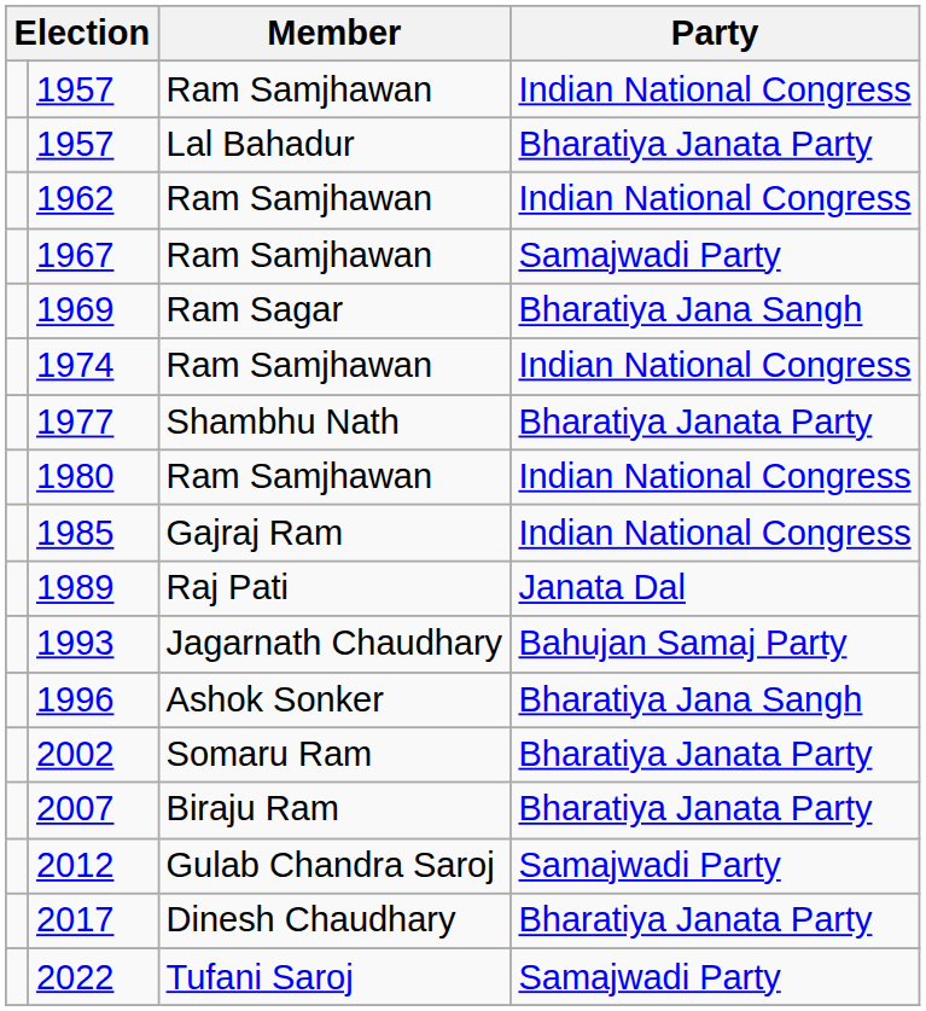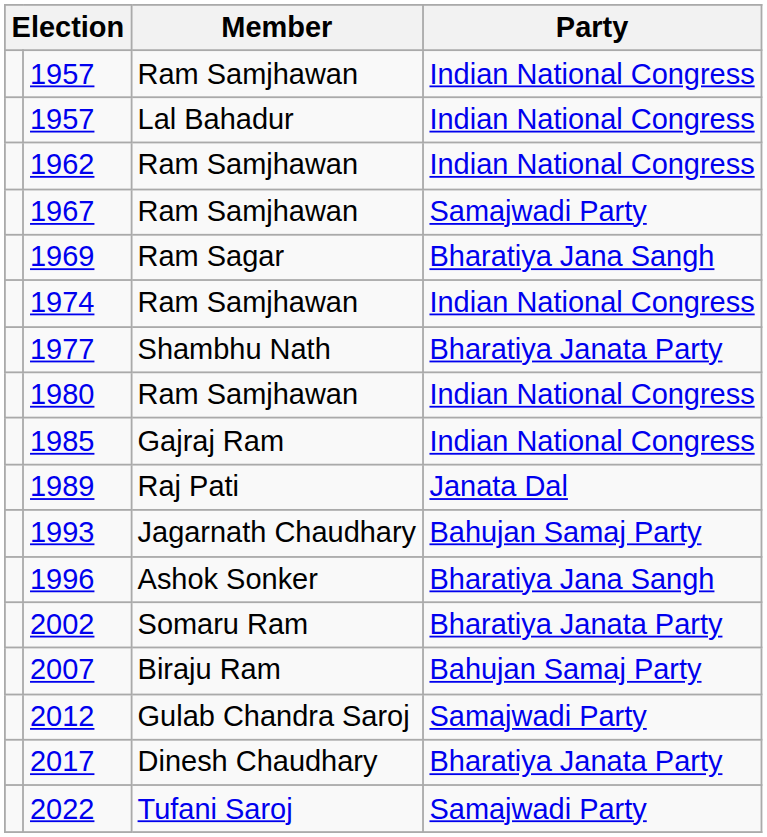1957 / Lal Bahadur | Party: Bharatiya Janata Party -> Indian National Congress
2007 | Party: Bharatiya Janata Party -> Bahujan Samaj Party
